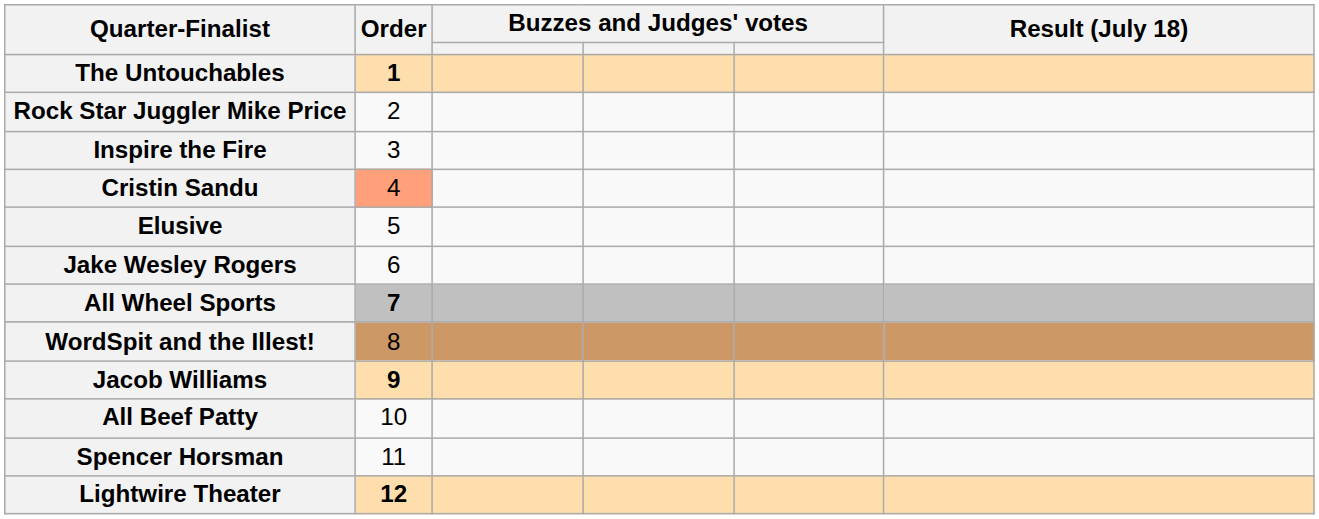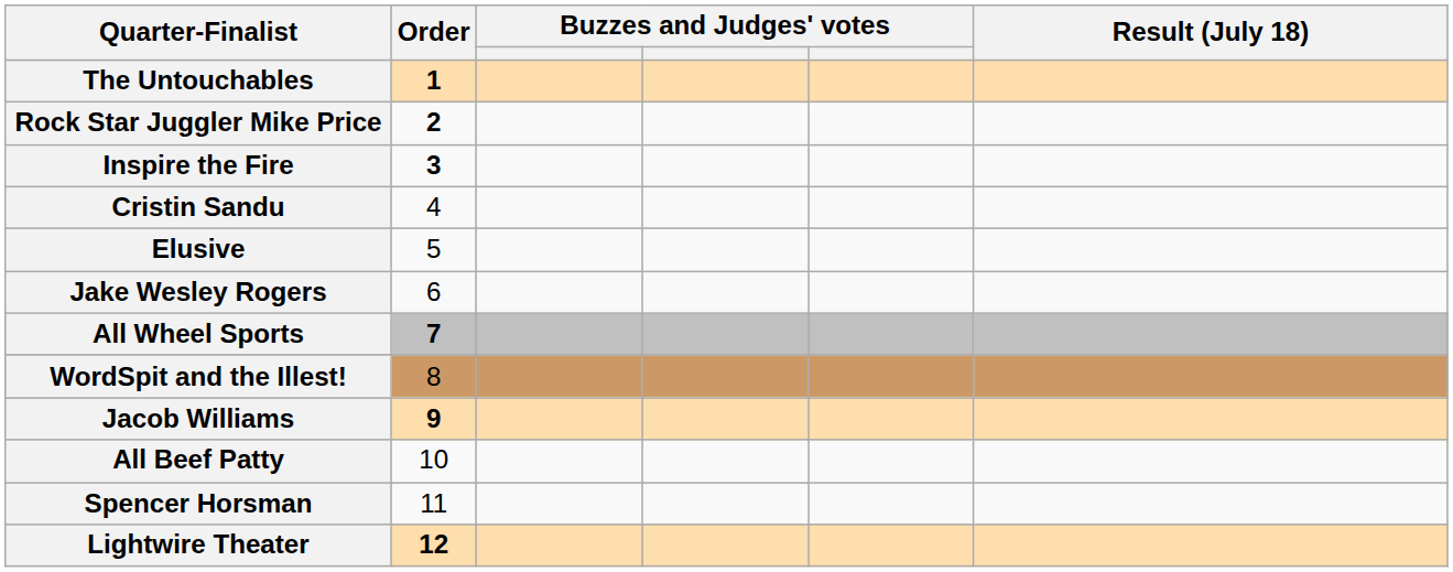Rock Star Juggler Mike Price | Order: normal -> bold
Inspire the Fire | Order: normal -> bold
Cristin Sandu | Order: lightsalmon background -> no background
